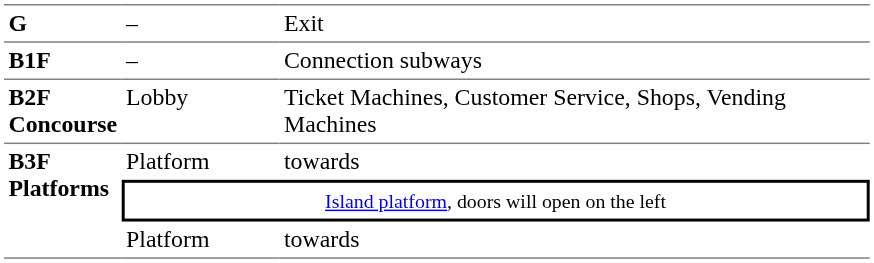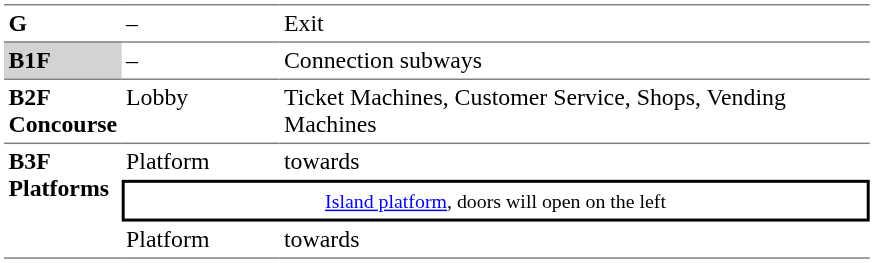– / Connection subways | column 1: no background -> lightgrey background
